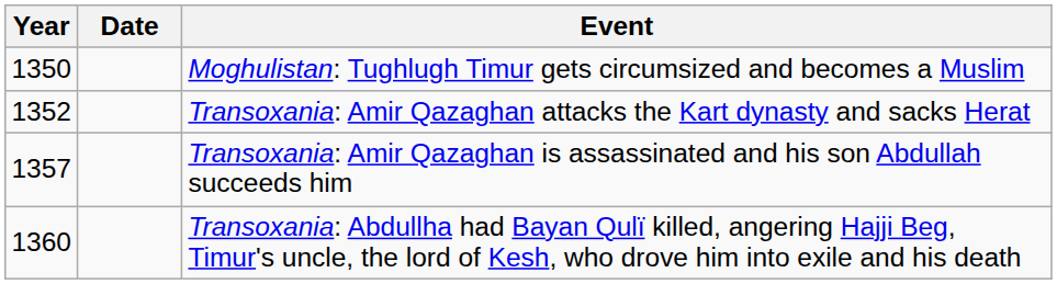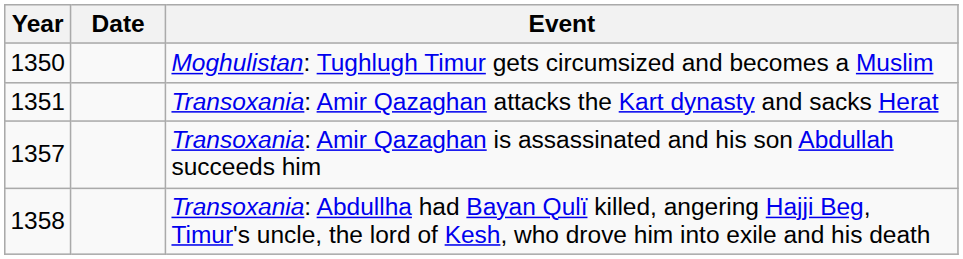row 3 | Year: 1352 -> 1351
row 5 | Year: 1360 -> 1358
